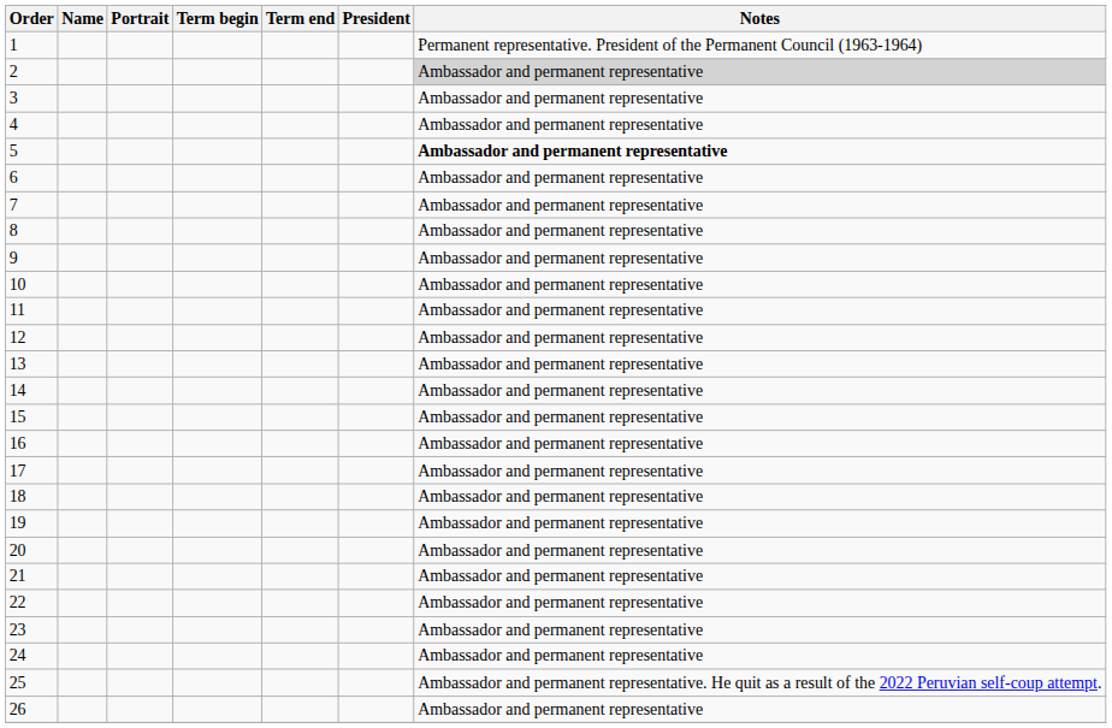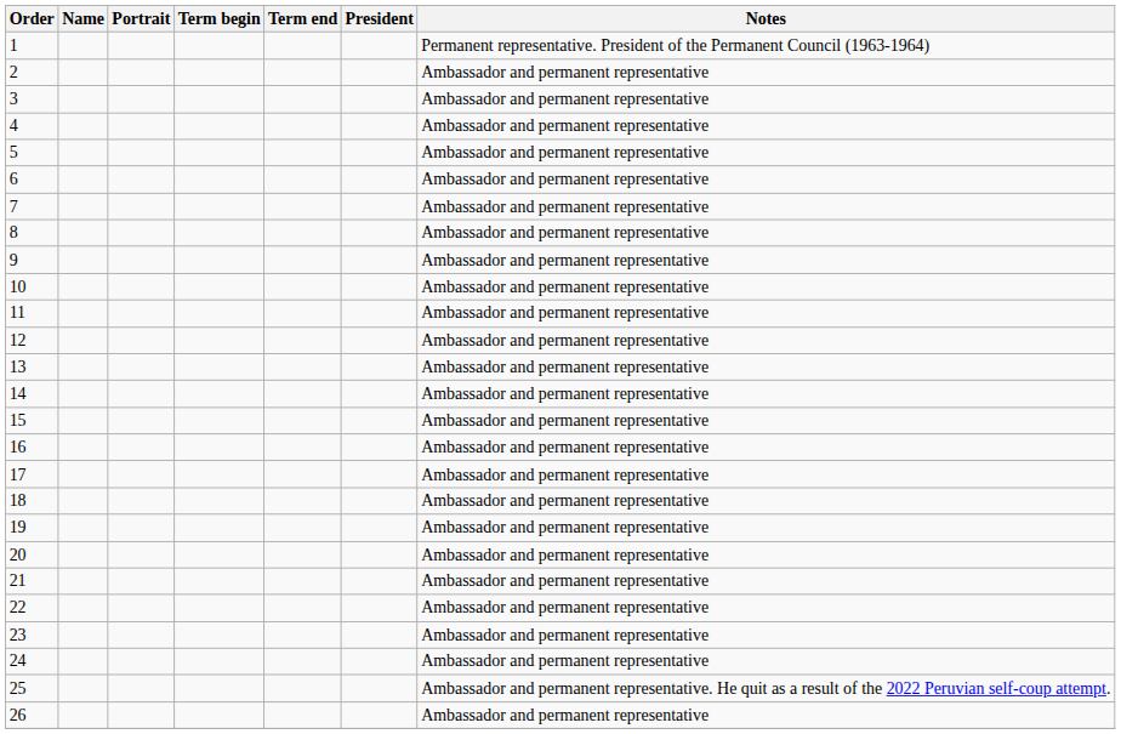2 | Notes: lightgrey background -> no background
5 | Notes: bold -> normal
